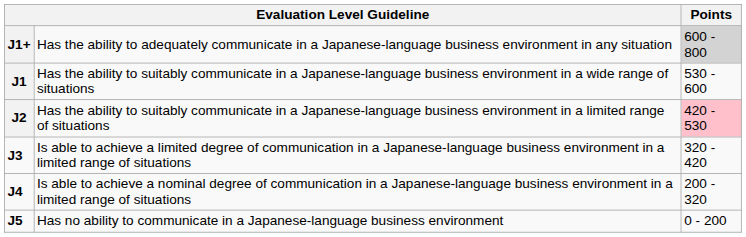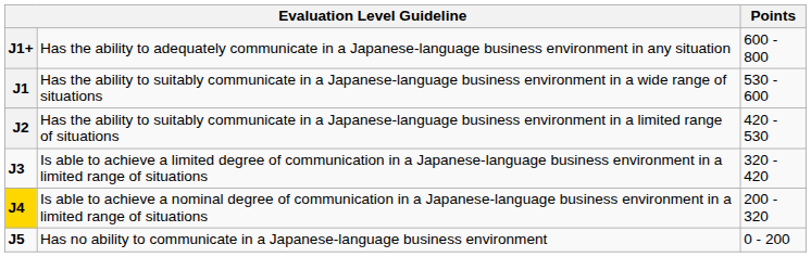row 2 | Points: lightgrey background -> no background
row 4 | Points: pink background -> no background
row 6 | column 1: no background -> gold background
